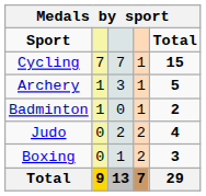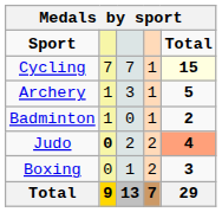Cycling | Total: no background -> lightyellow background
Judo | column 2: normal -> bold
Judo | Total: no background -> lightsalmon background
